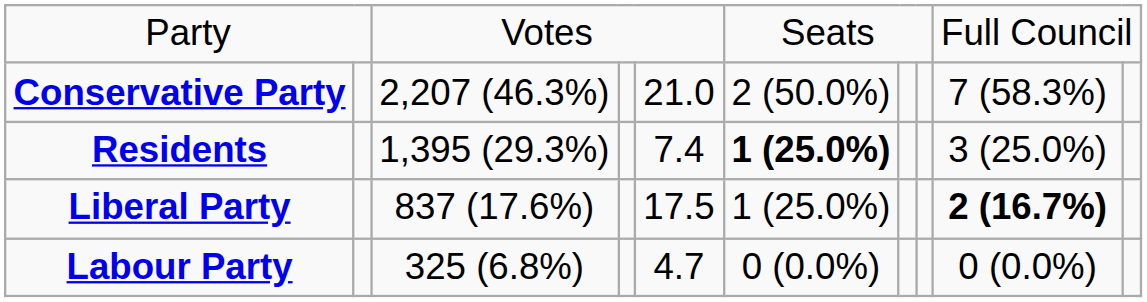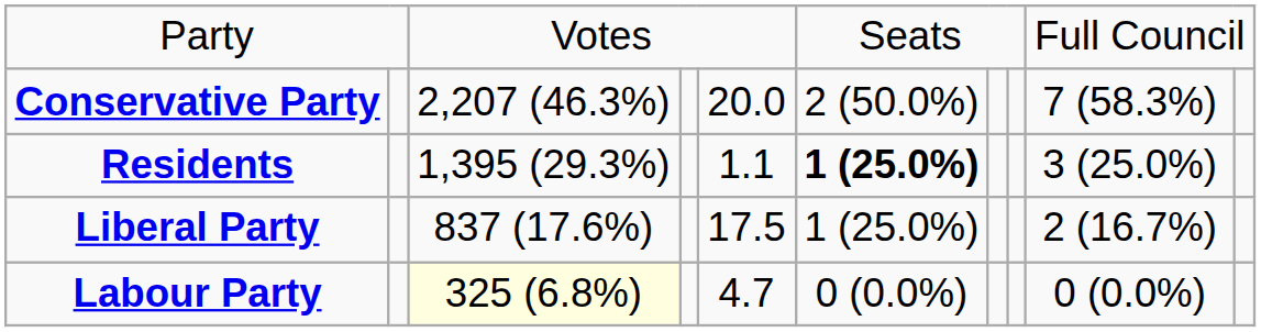Conservative Party | column 5: 21.0 -> 20.0
Residents | column 5: 7.4 -> 1.1
Liberal Party | column 9: bold -> normal
Labour Party | column 3: no background -> lightyellow background
